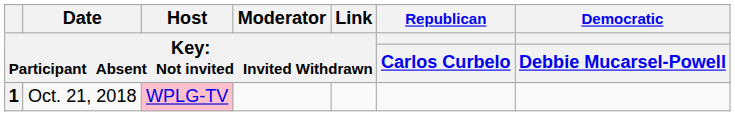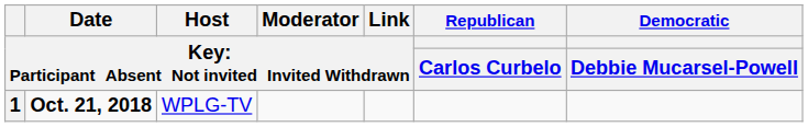1 | column 2: normal -> bold
1 | column 3: pink background -> no background
